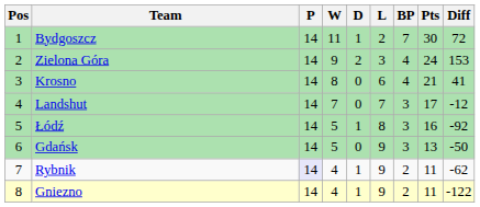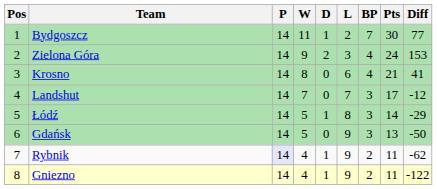Bydgoszcz | Diff: 72 -> 77
Łódź | Pts: 16 -> 14
Łódź | Diff: -92 -> -29
